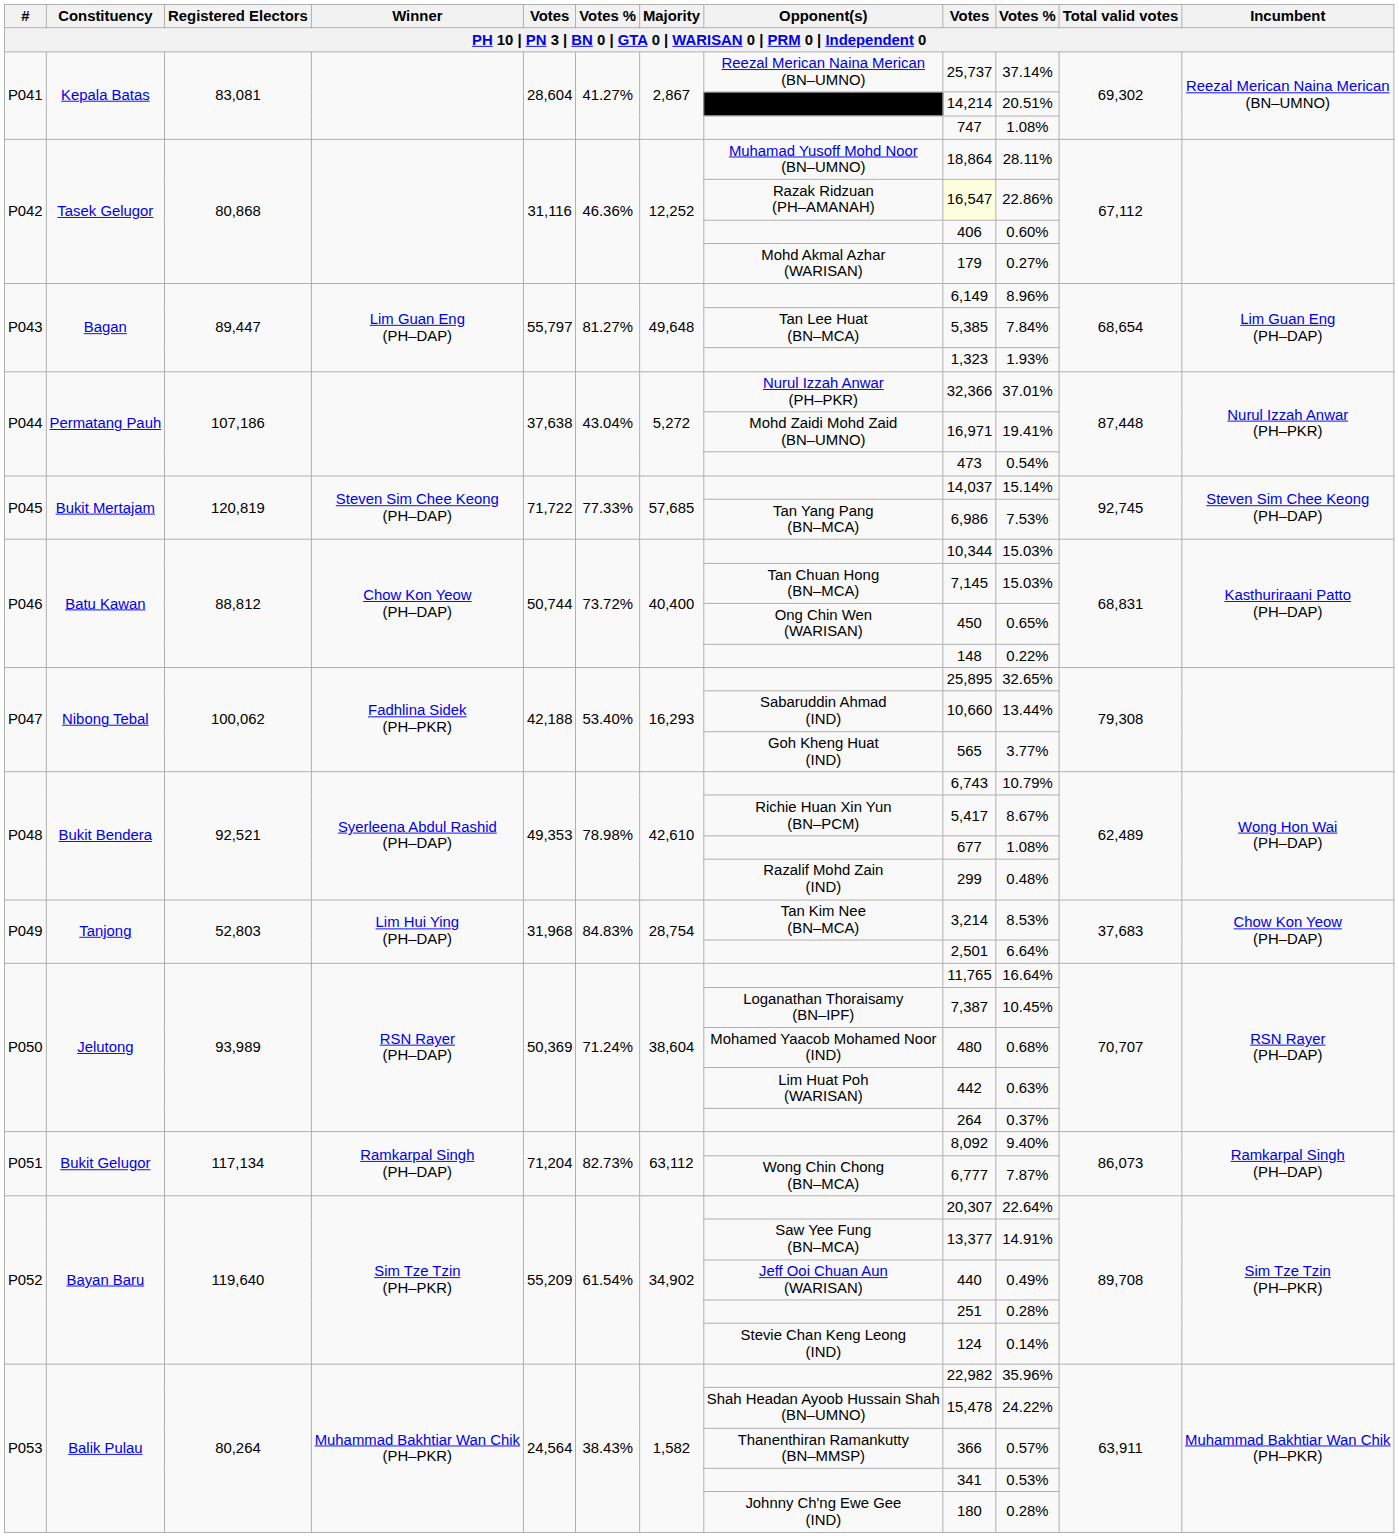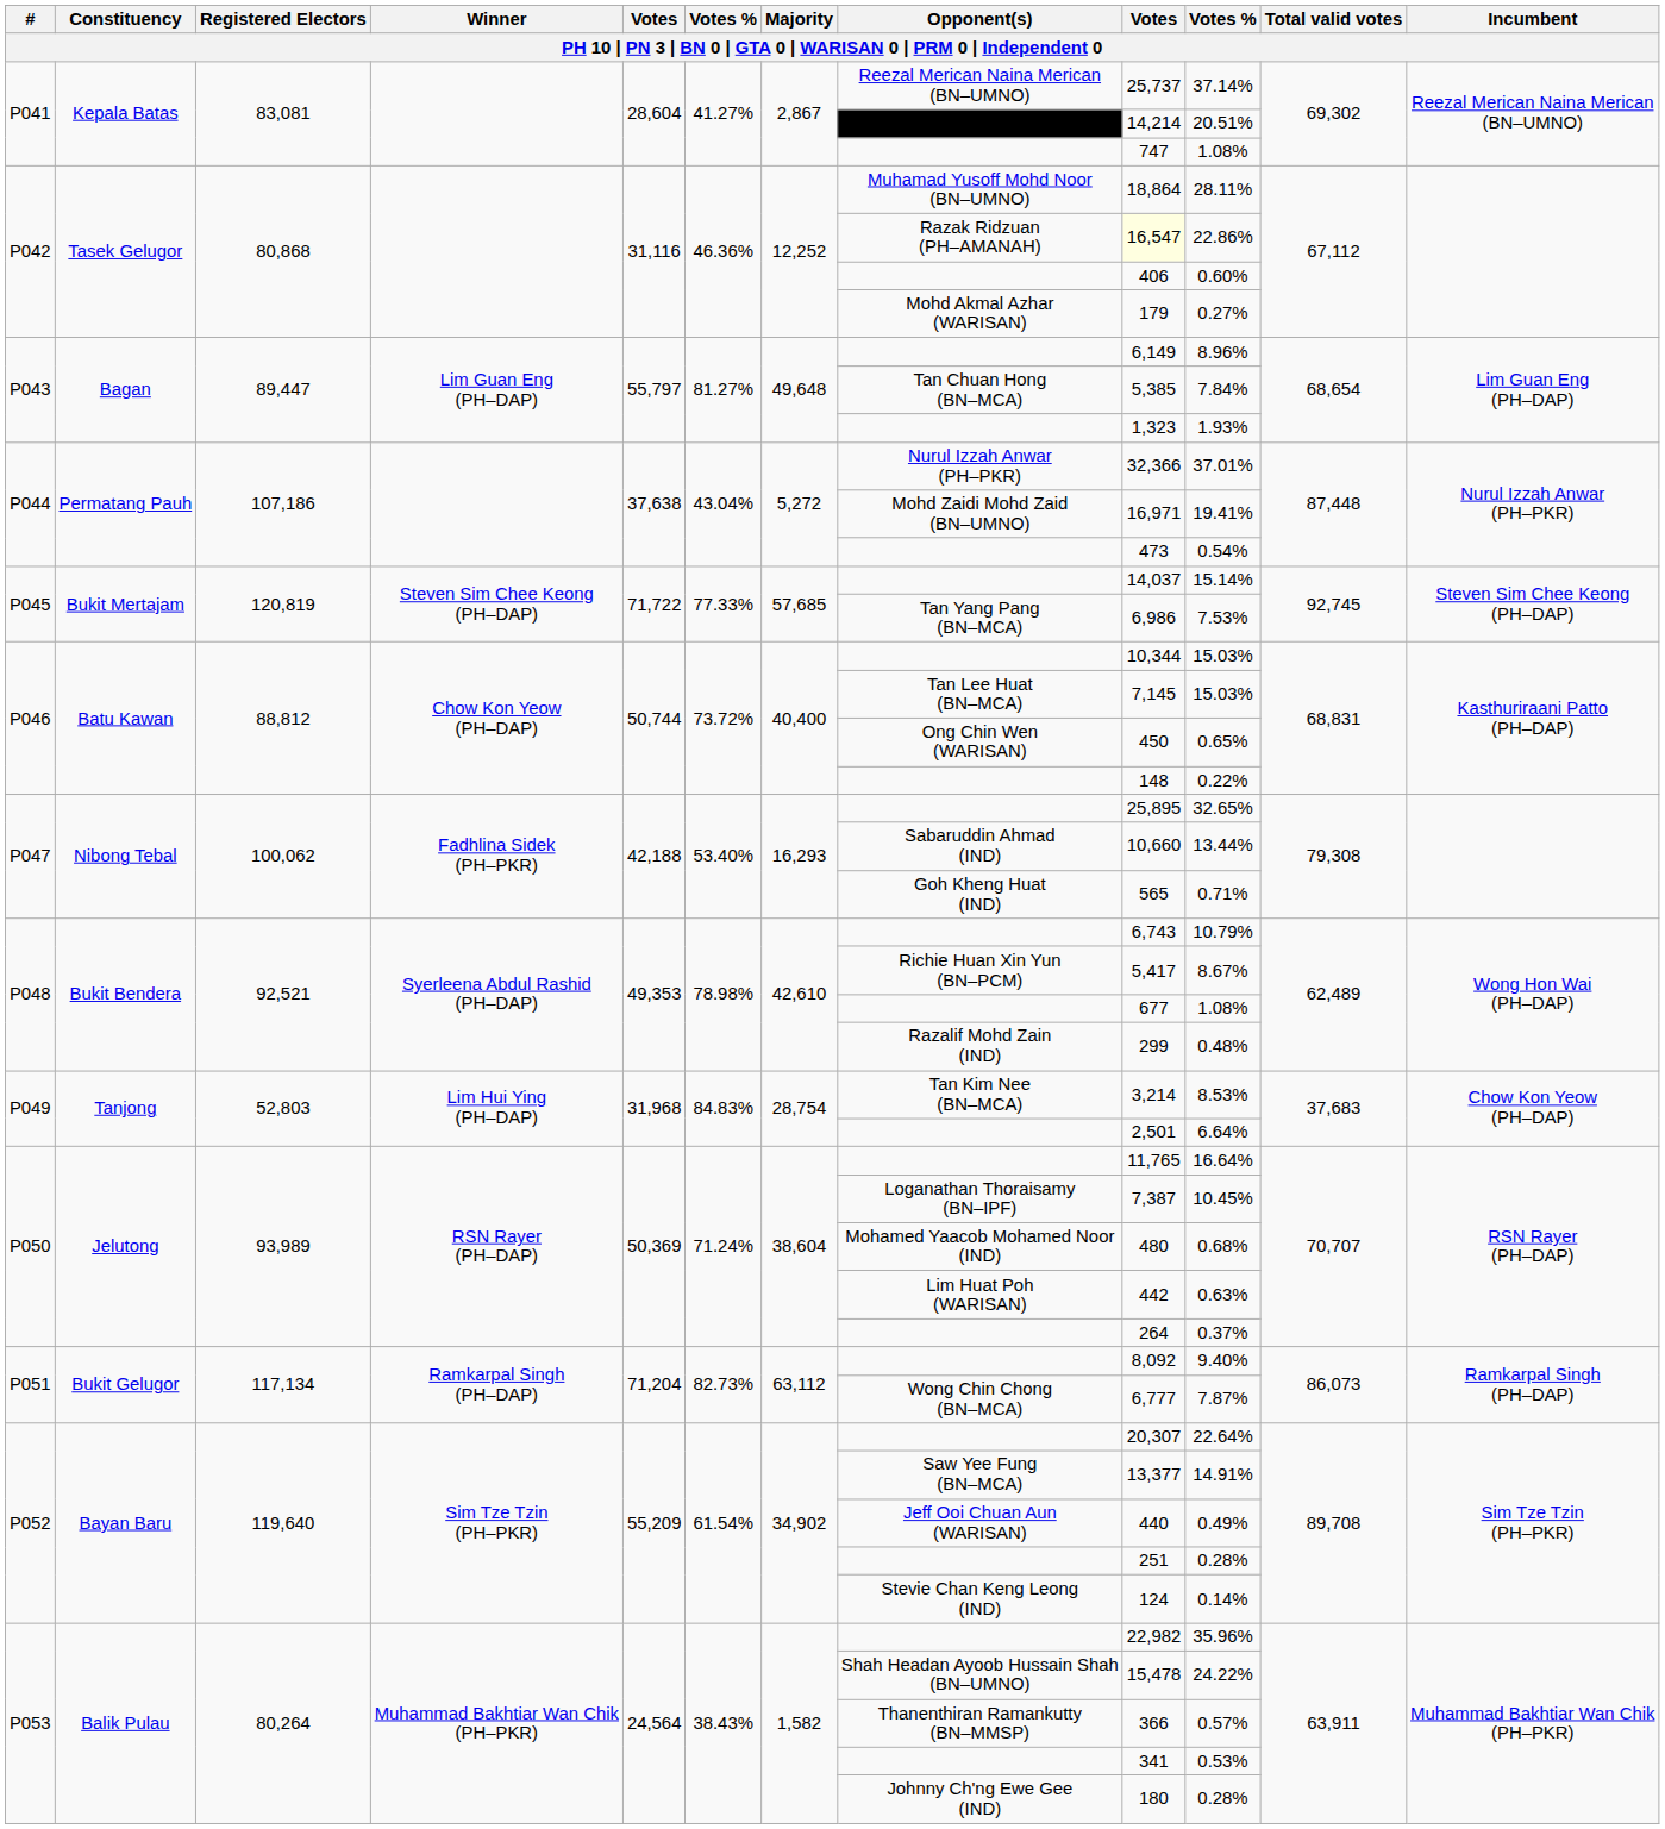row 11 | Opponent(s): Tan Lee Huat (BN–MCA) -> Tan Chuan Hong (BN–MCA)
row 19 | Opponent(s): Tan Chuan Hong (BN–MCA) -> Tan Lee Huat (BN–MCA)
row 24 | column 10: 3.77% -> 0.71%
